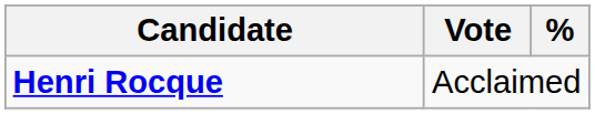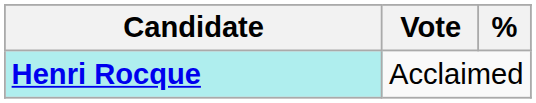Henri Rocque | Candidate: no background -> paleturquoise background
